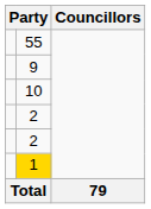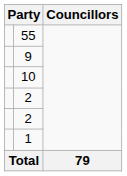1 | column 2: gold background -> no background
